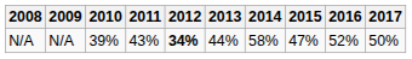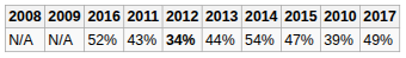columns swapped: 2010 <-> 2016
row 2 | 2014: 58% -> 54%
row 2 | 2017: 50% -> 49%
